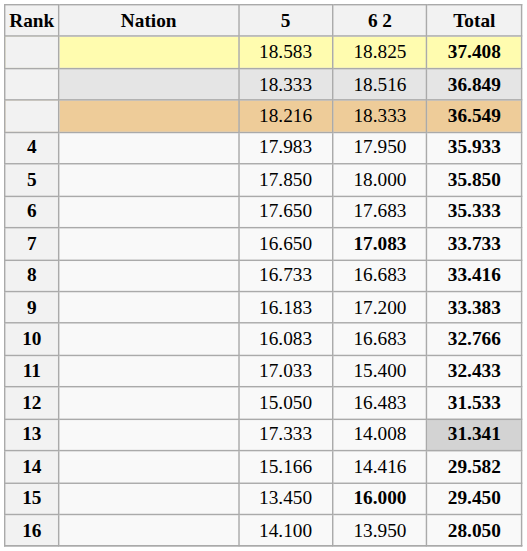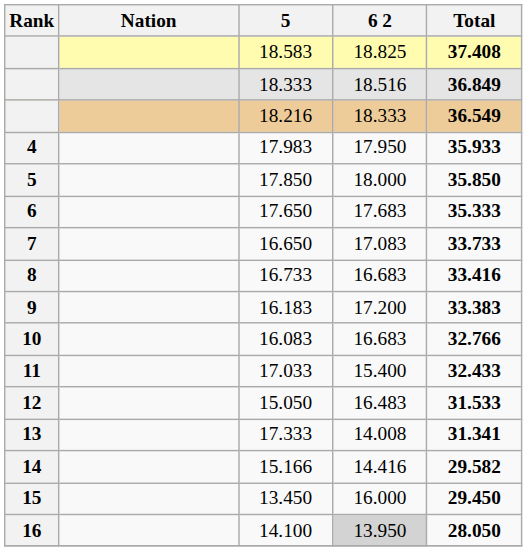16.650 | 6 2: bold -> normal
17.333 | Total: lightgrey background -> no background
13.450 | 6 2: bold -> normal
14.100 | 6 2: no background -> lightgrey background
